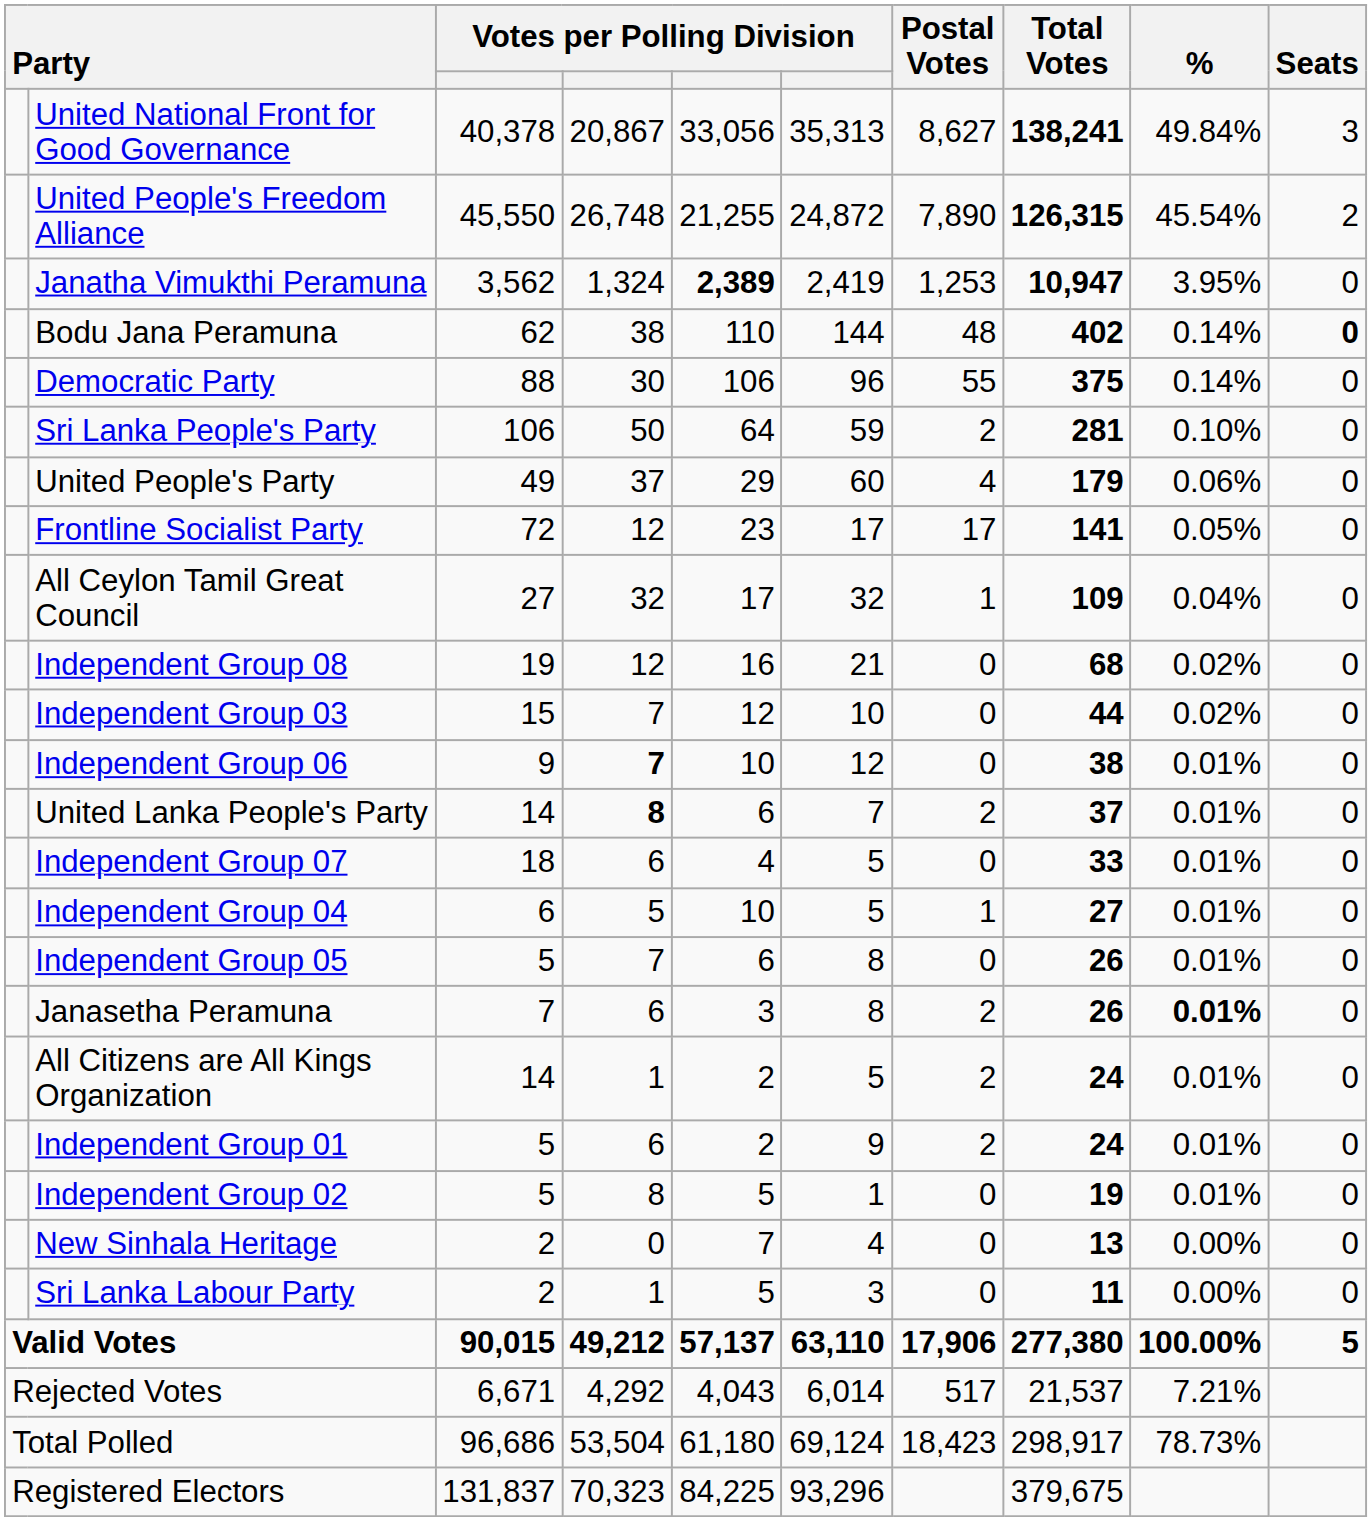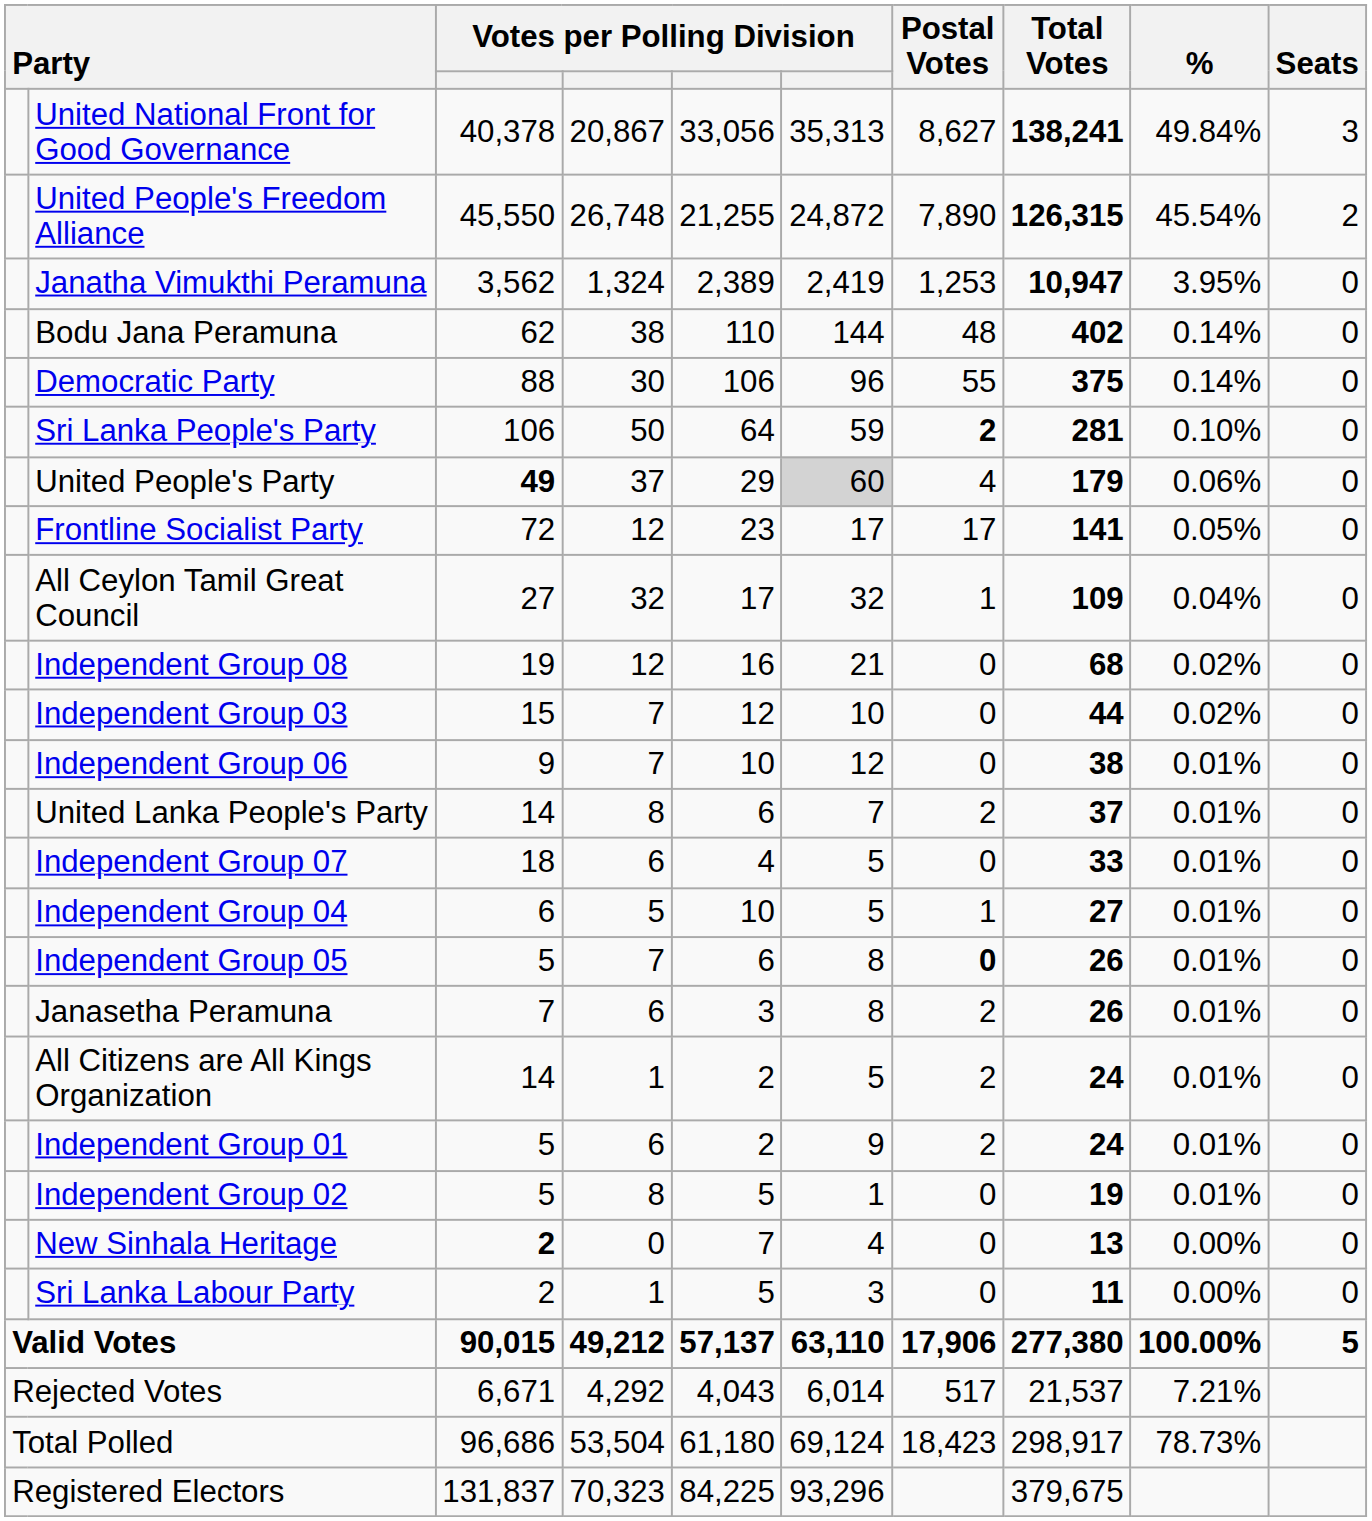Janatha Vimukthi Peramuna | column 5: bold -> normal
Bodu Jana Peramuna | Seats: bold -> normal
Sri Lanka People's Party | Postal Votes: normal -> bold
United People's Party | column 3: normal -> bold
United People's Party | column 6: no background -> lightgrey background
Independent Group 06 | column 4: bold -> normal
United Lanka People's Party | column 4: bold -> normal
Independent Group 05 | Postal Votes: normal -> bold
Janasetha Peramuna | %: bold -> normal
New Sinhala Heritage | column 3: normal -> bold
